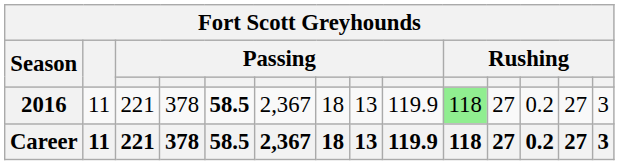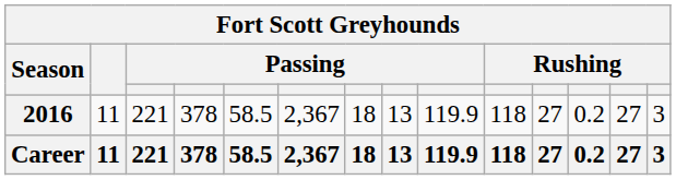2016 | column 5: bold -> normal
2016 | column 10: lightgreen background -> no background
